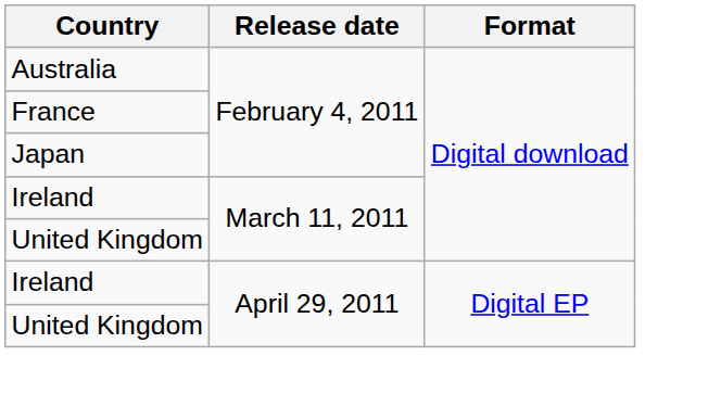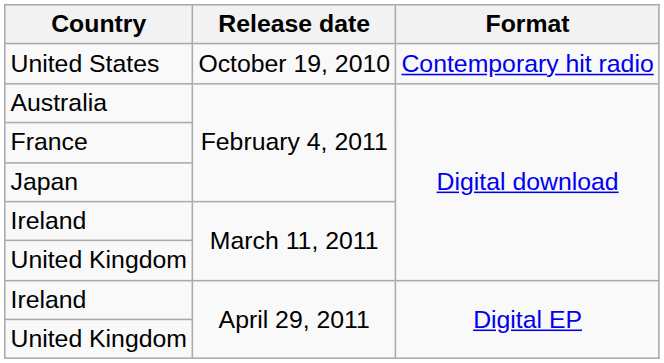+ row: United States | October 19, 2010 | Contemporary hit radio
